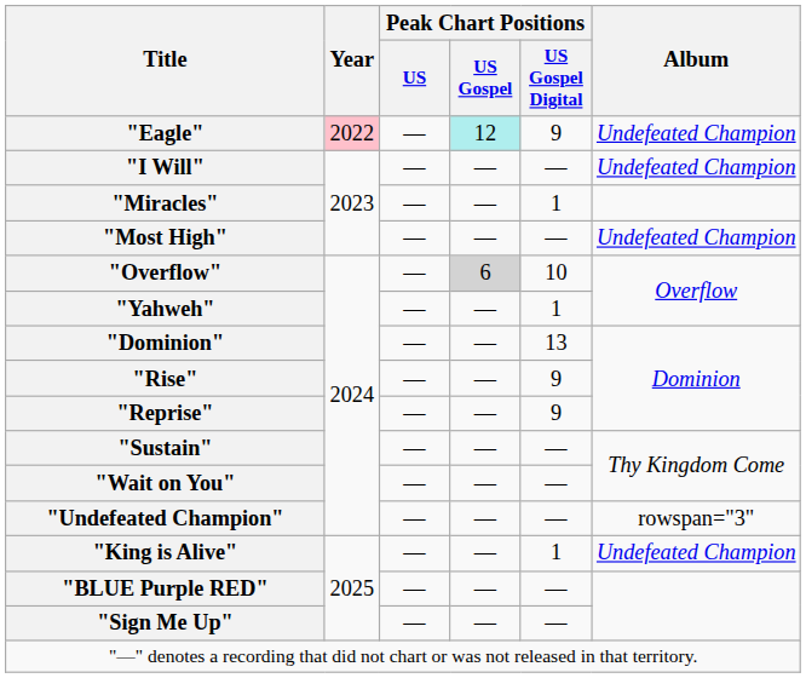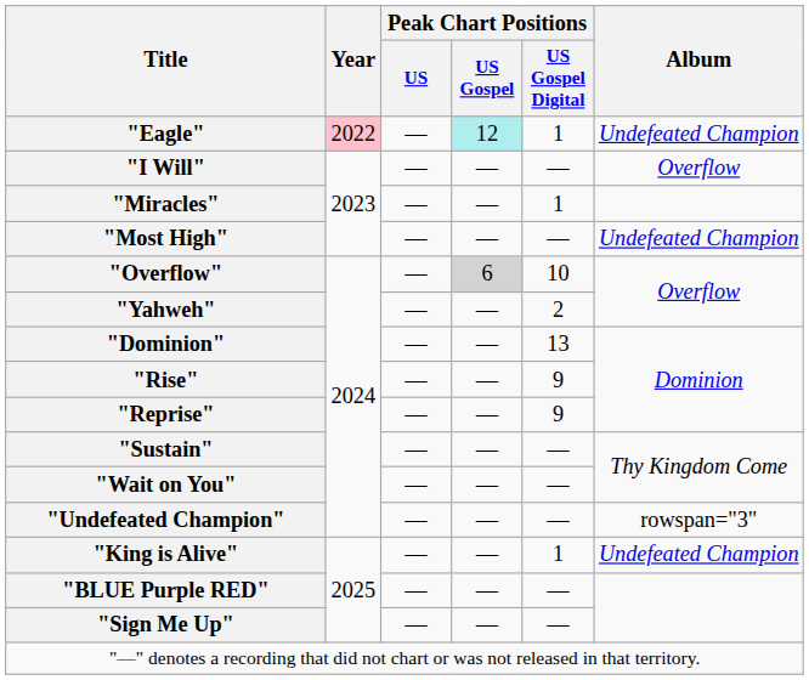"Eagle" | Peak Chart Positions / US Gospel Digital: 9 -> 1
"I Will" | Album: Undefeated Champion -> Overflow
"Yahweh" | Peak Chart Positions / US Gospel Digital: 1 -> 2
